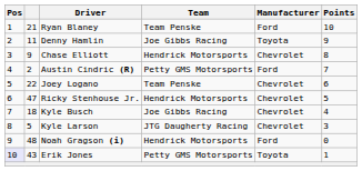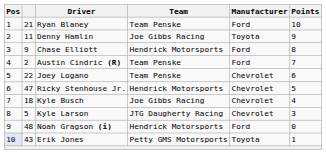Chase Elliott | Manufacturer: Chevrolet -> Ford
Austin Cindric (R) | Team: Petty GMS Motorsports -> Team Penske
